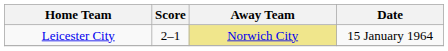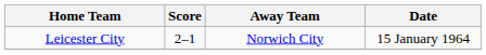Leicester City | Away Team: khaki background -> no background
